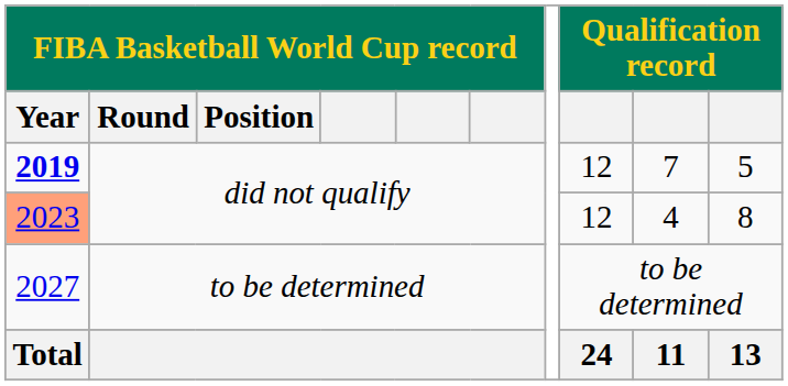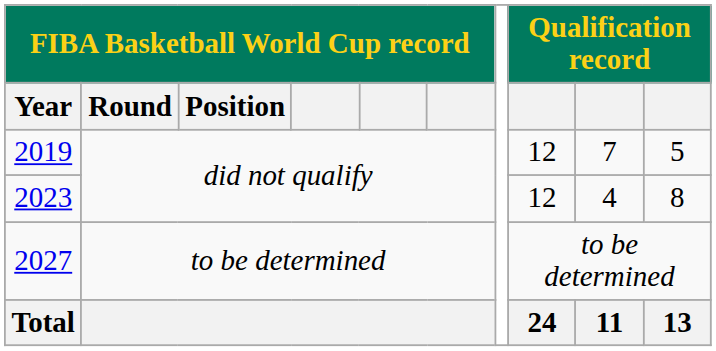2019 | FIBA Basketball World Cup record / Year: bold -> normal
2023 | FIBA Basketball World Cup record / Year: lightsalmon background -> no background
